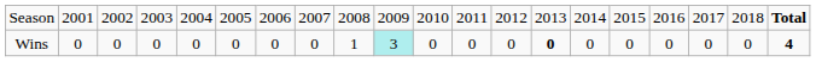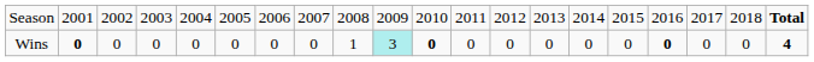Wins | column 2: normal -> bold
Wins | column 11: normal -> bold
Wins | column 14: bold -> normal
Wins | column 17: normal -> bold
